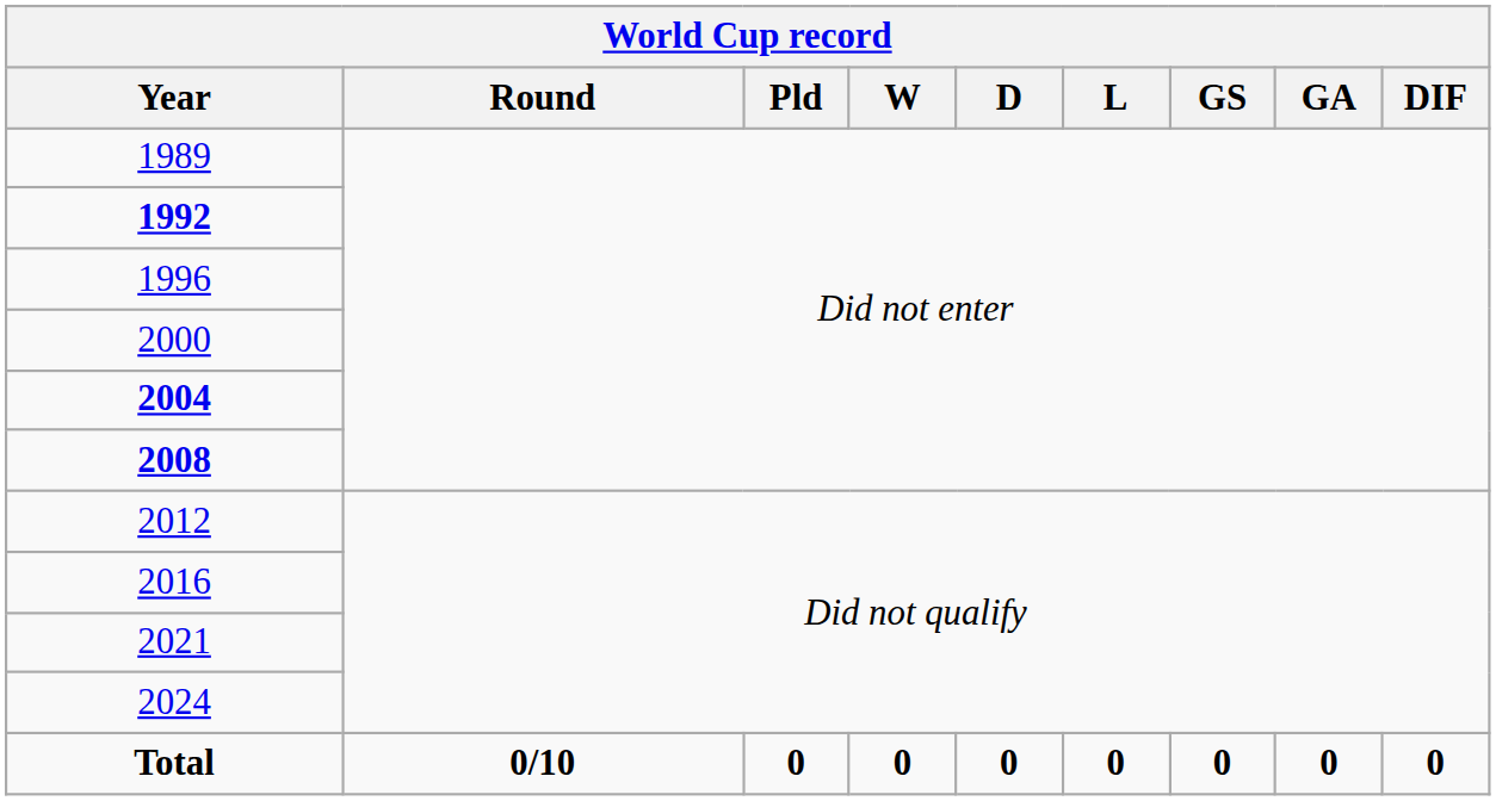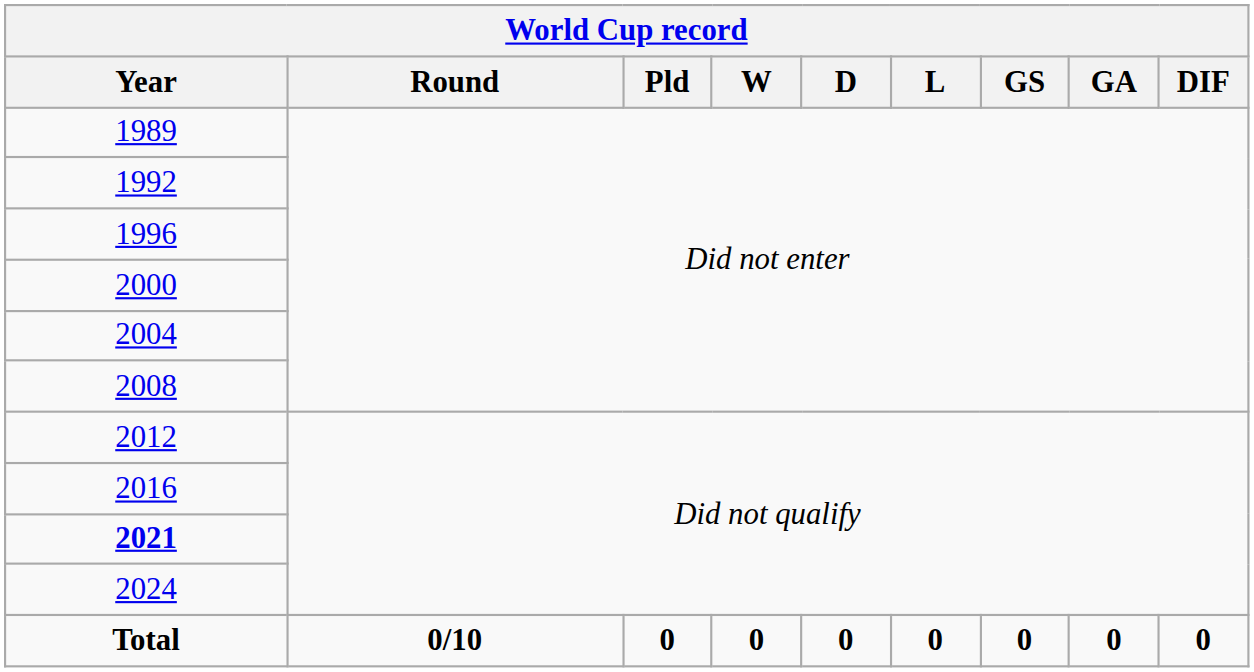1992 | Year: bold -> normal
2004 | Year: bold -> normal
2008 | Year: bold -> normal
2021 | Year: normal -> bold
